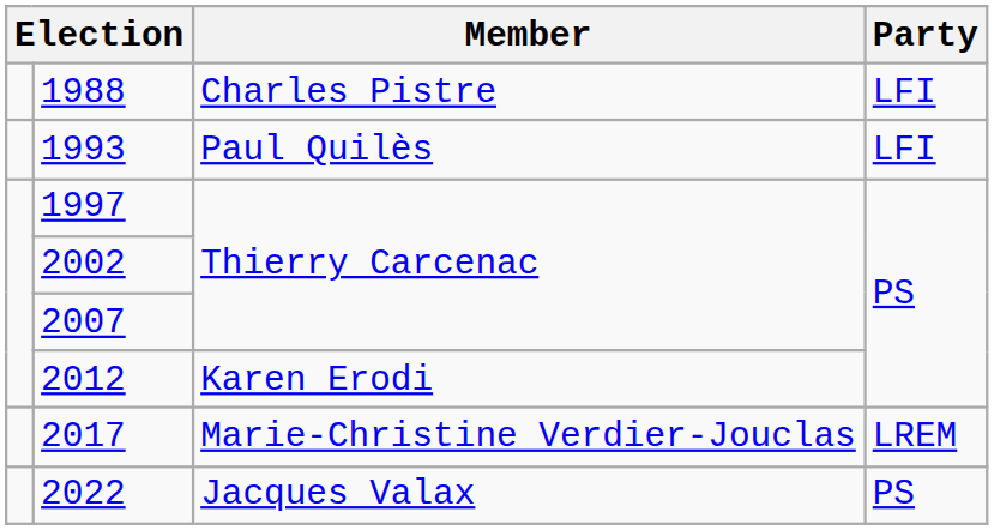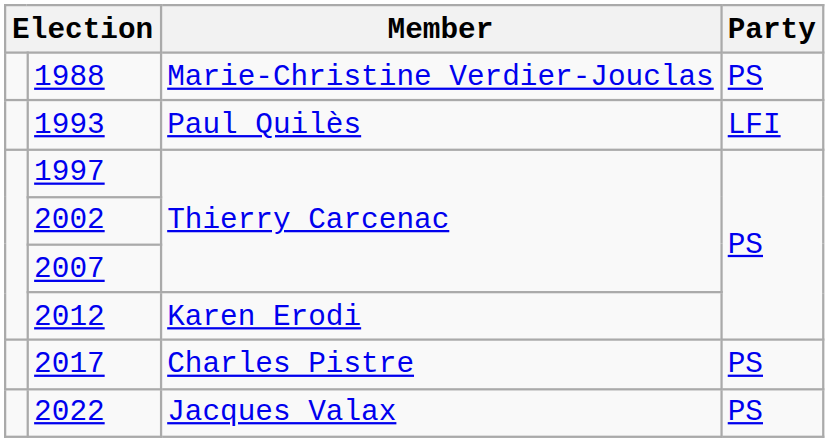1988 | Member: Charles Pistre -> Marie-Christine Verdier-Jouclas
1988 | Party: LFI -> PS
2017 | Member: Marie-Christine Verdier-Jouclas -> Charles Pistre
2017 | Party: LREM -> PS
